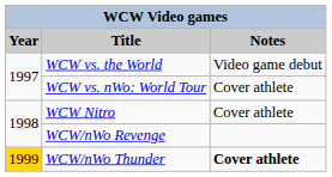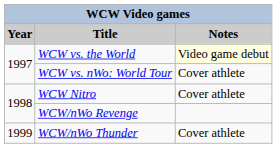WCW vs. the World | Notes: no background -> lightyellow background
WCW/nWo Thunder | Year: gold background -> no background
WCW/nWo Thunder | Notes: bold -> normal
